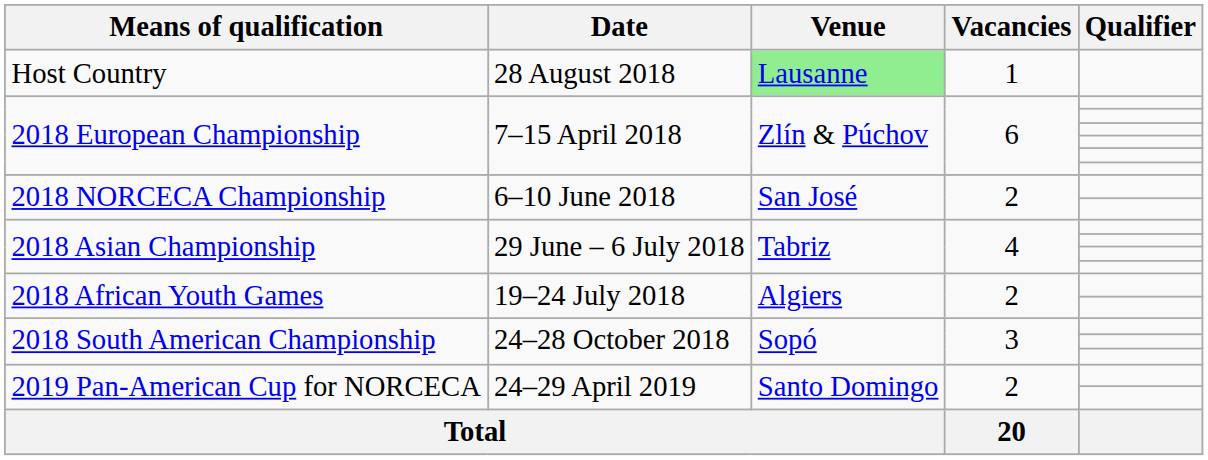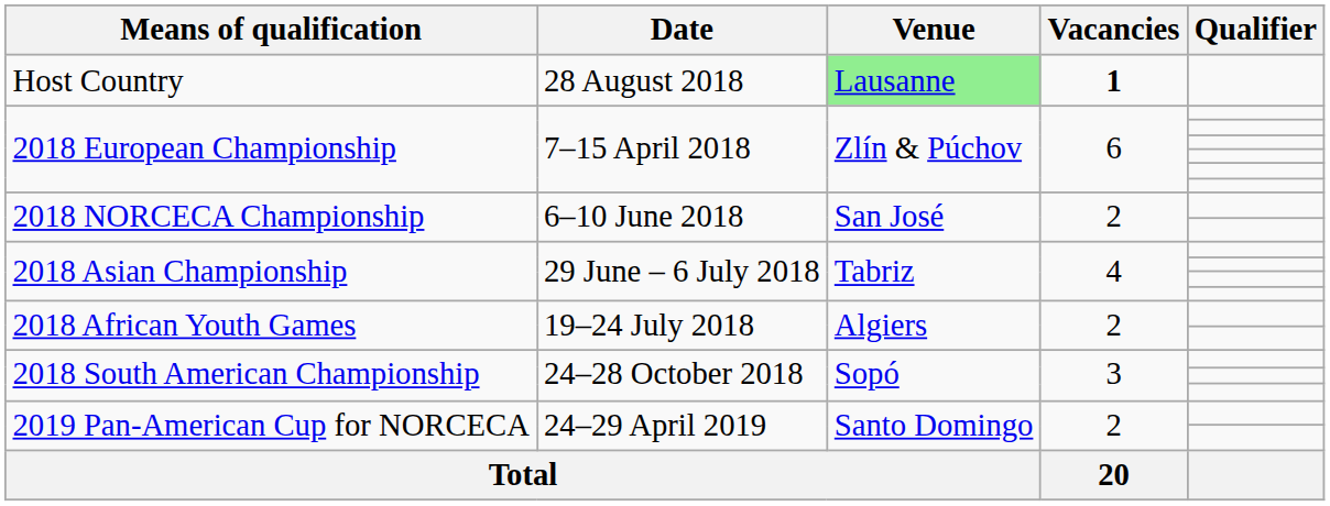Host Country | Vacancies: normal -> bold
